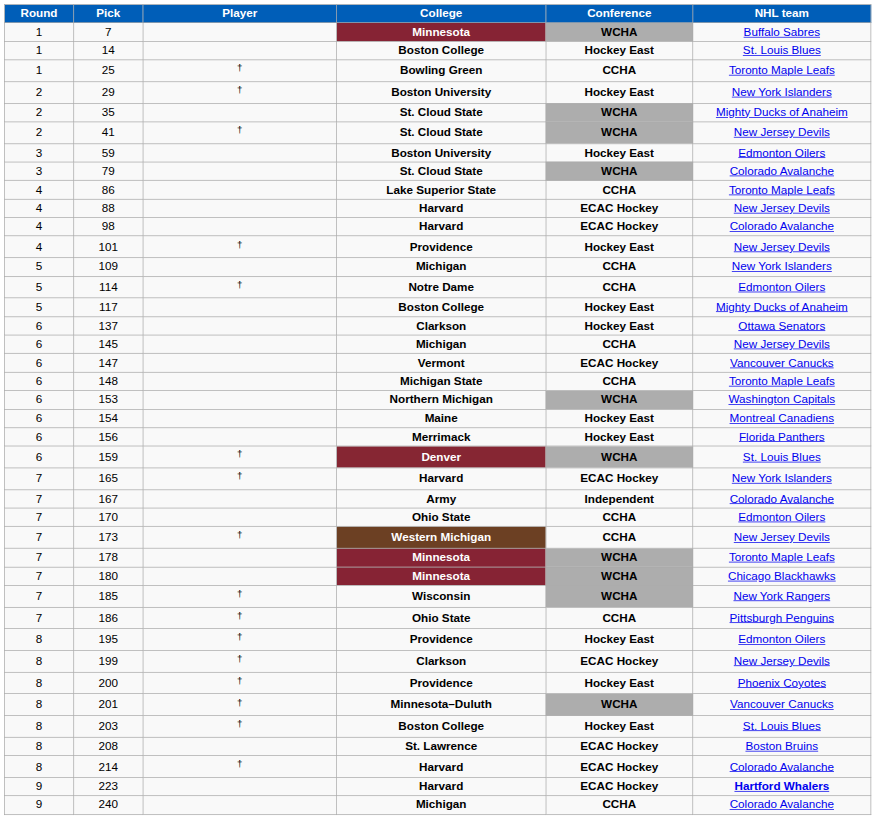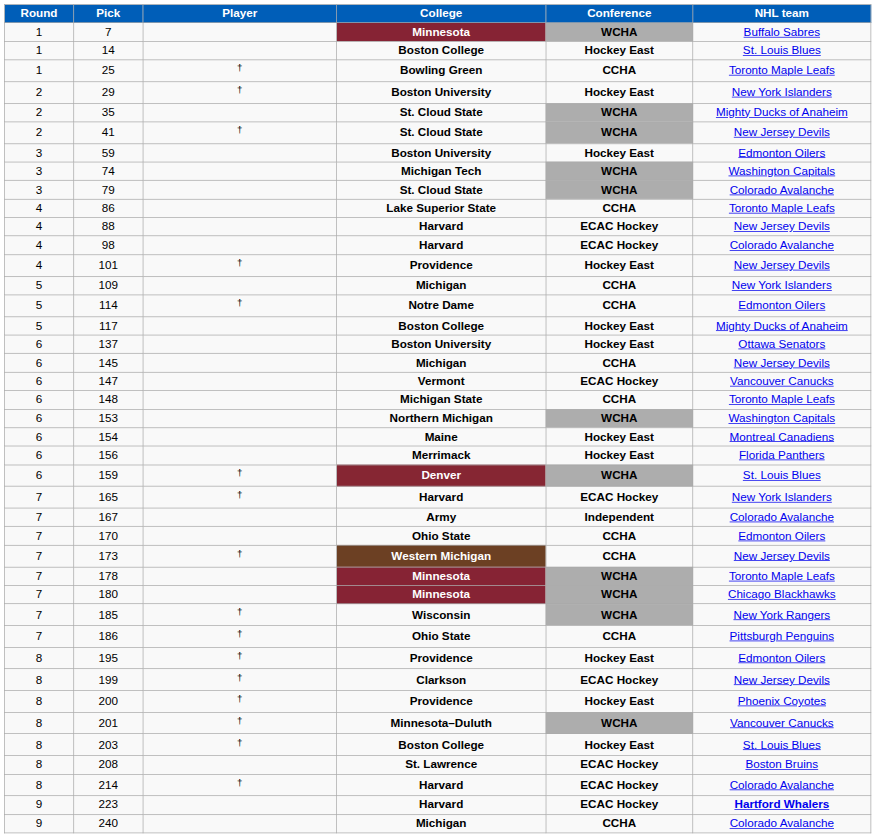+ row: 3 | 74 | Michigan Tech | WCHA | Washington Capitals
137 | College: Clarkson -> Boston University
